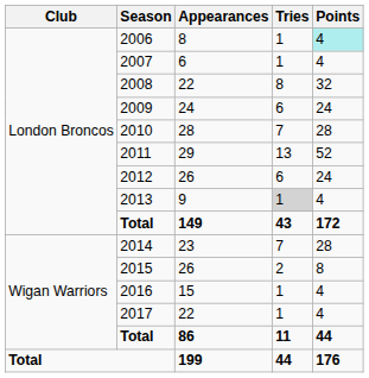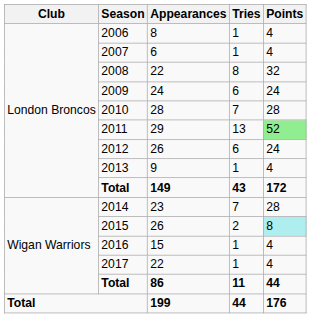2006 | Points: paleturquoise background -> no background
2011 | Points: no background -> lightgreen background
2013 | Tries: lightgrey background -> no background
2015 | Points: no background -> paleturquoise background
